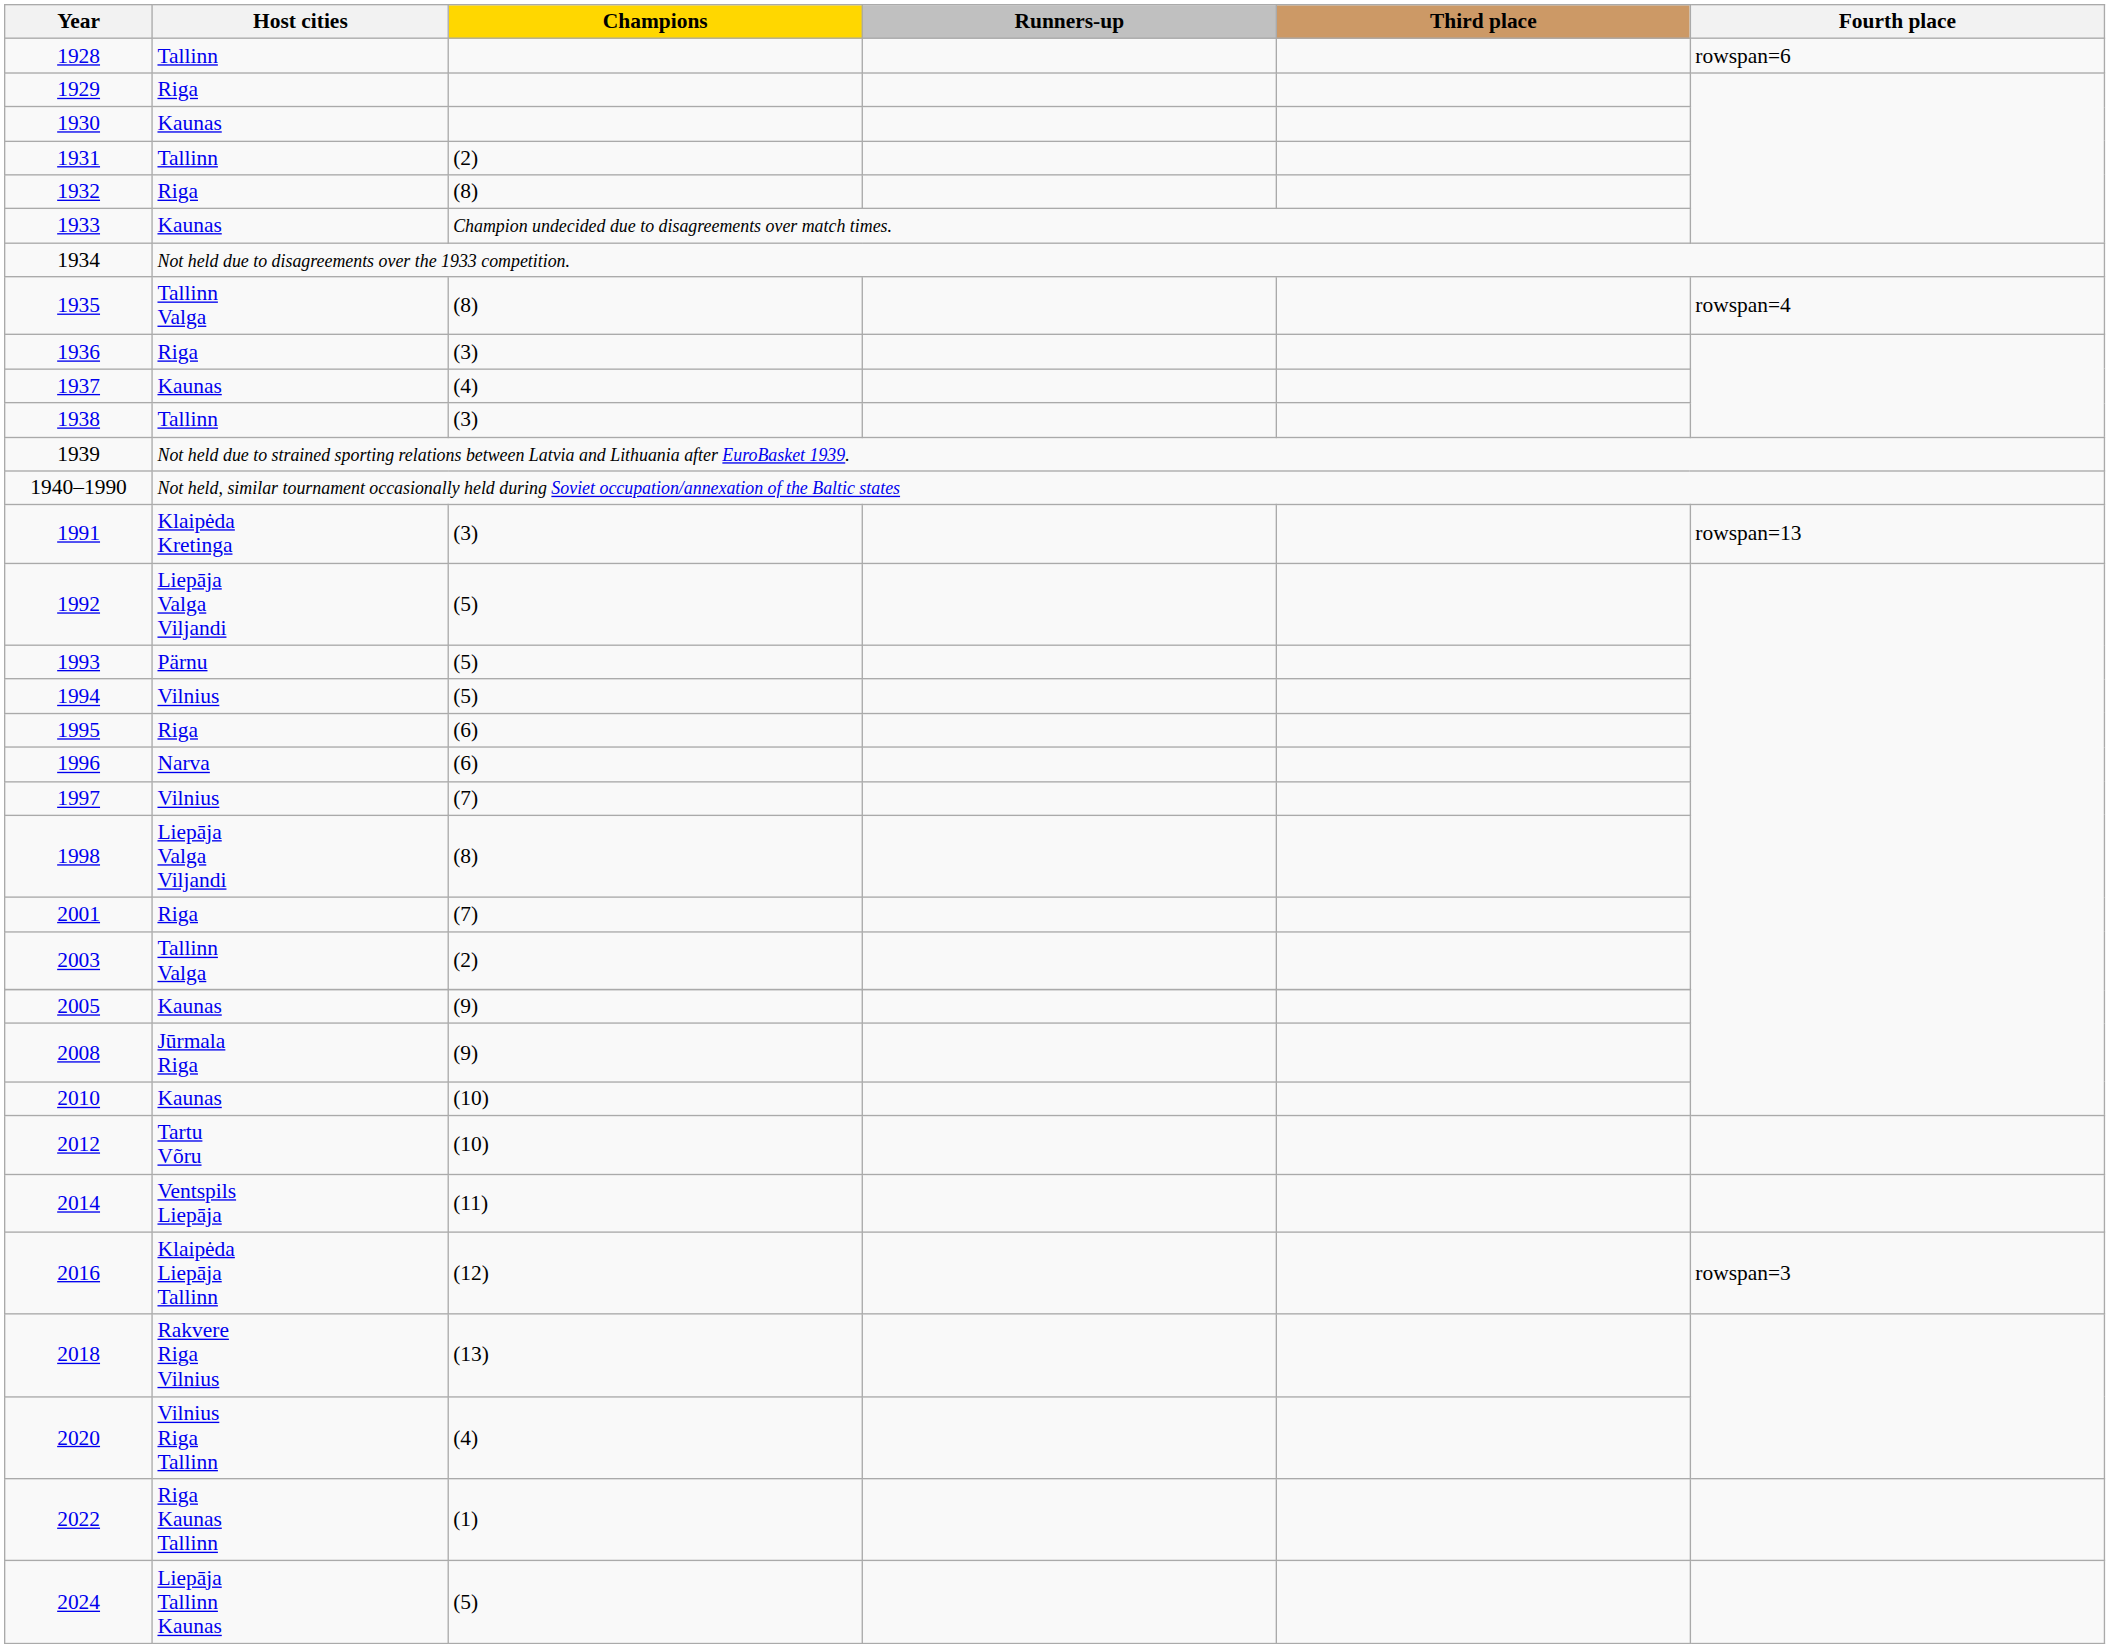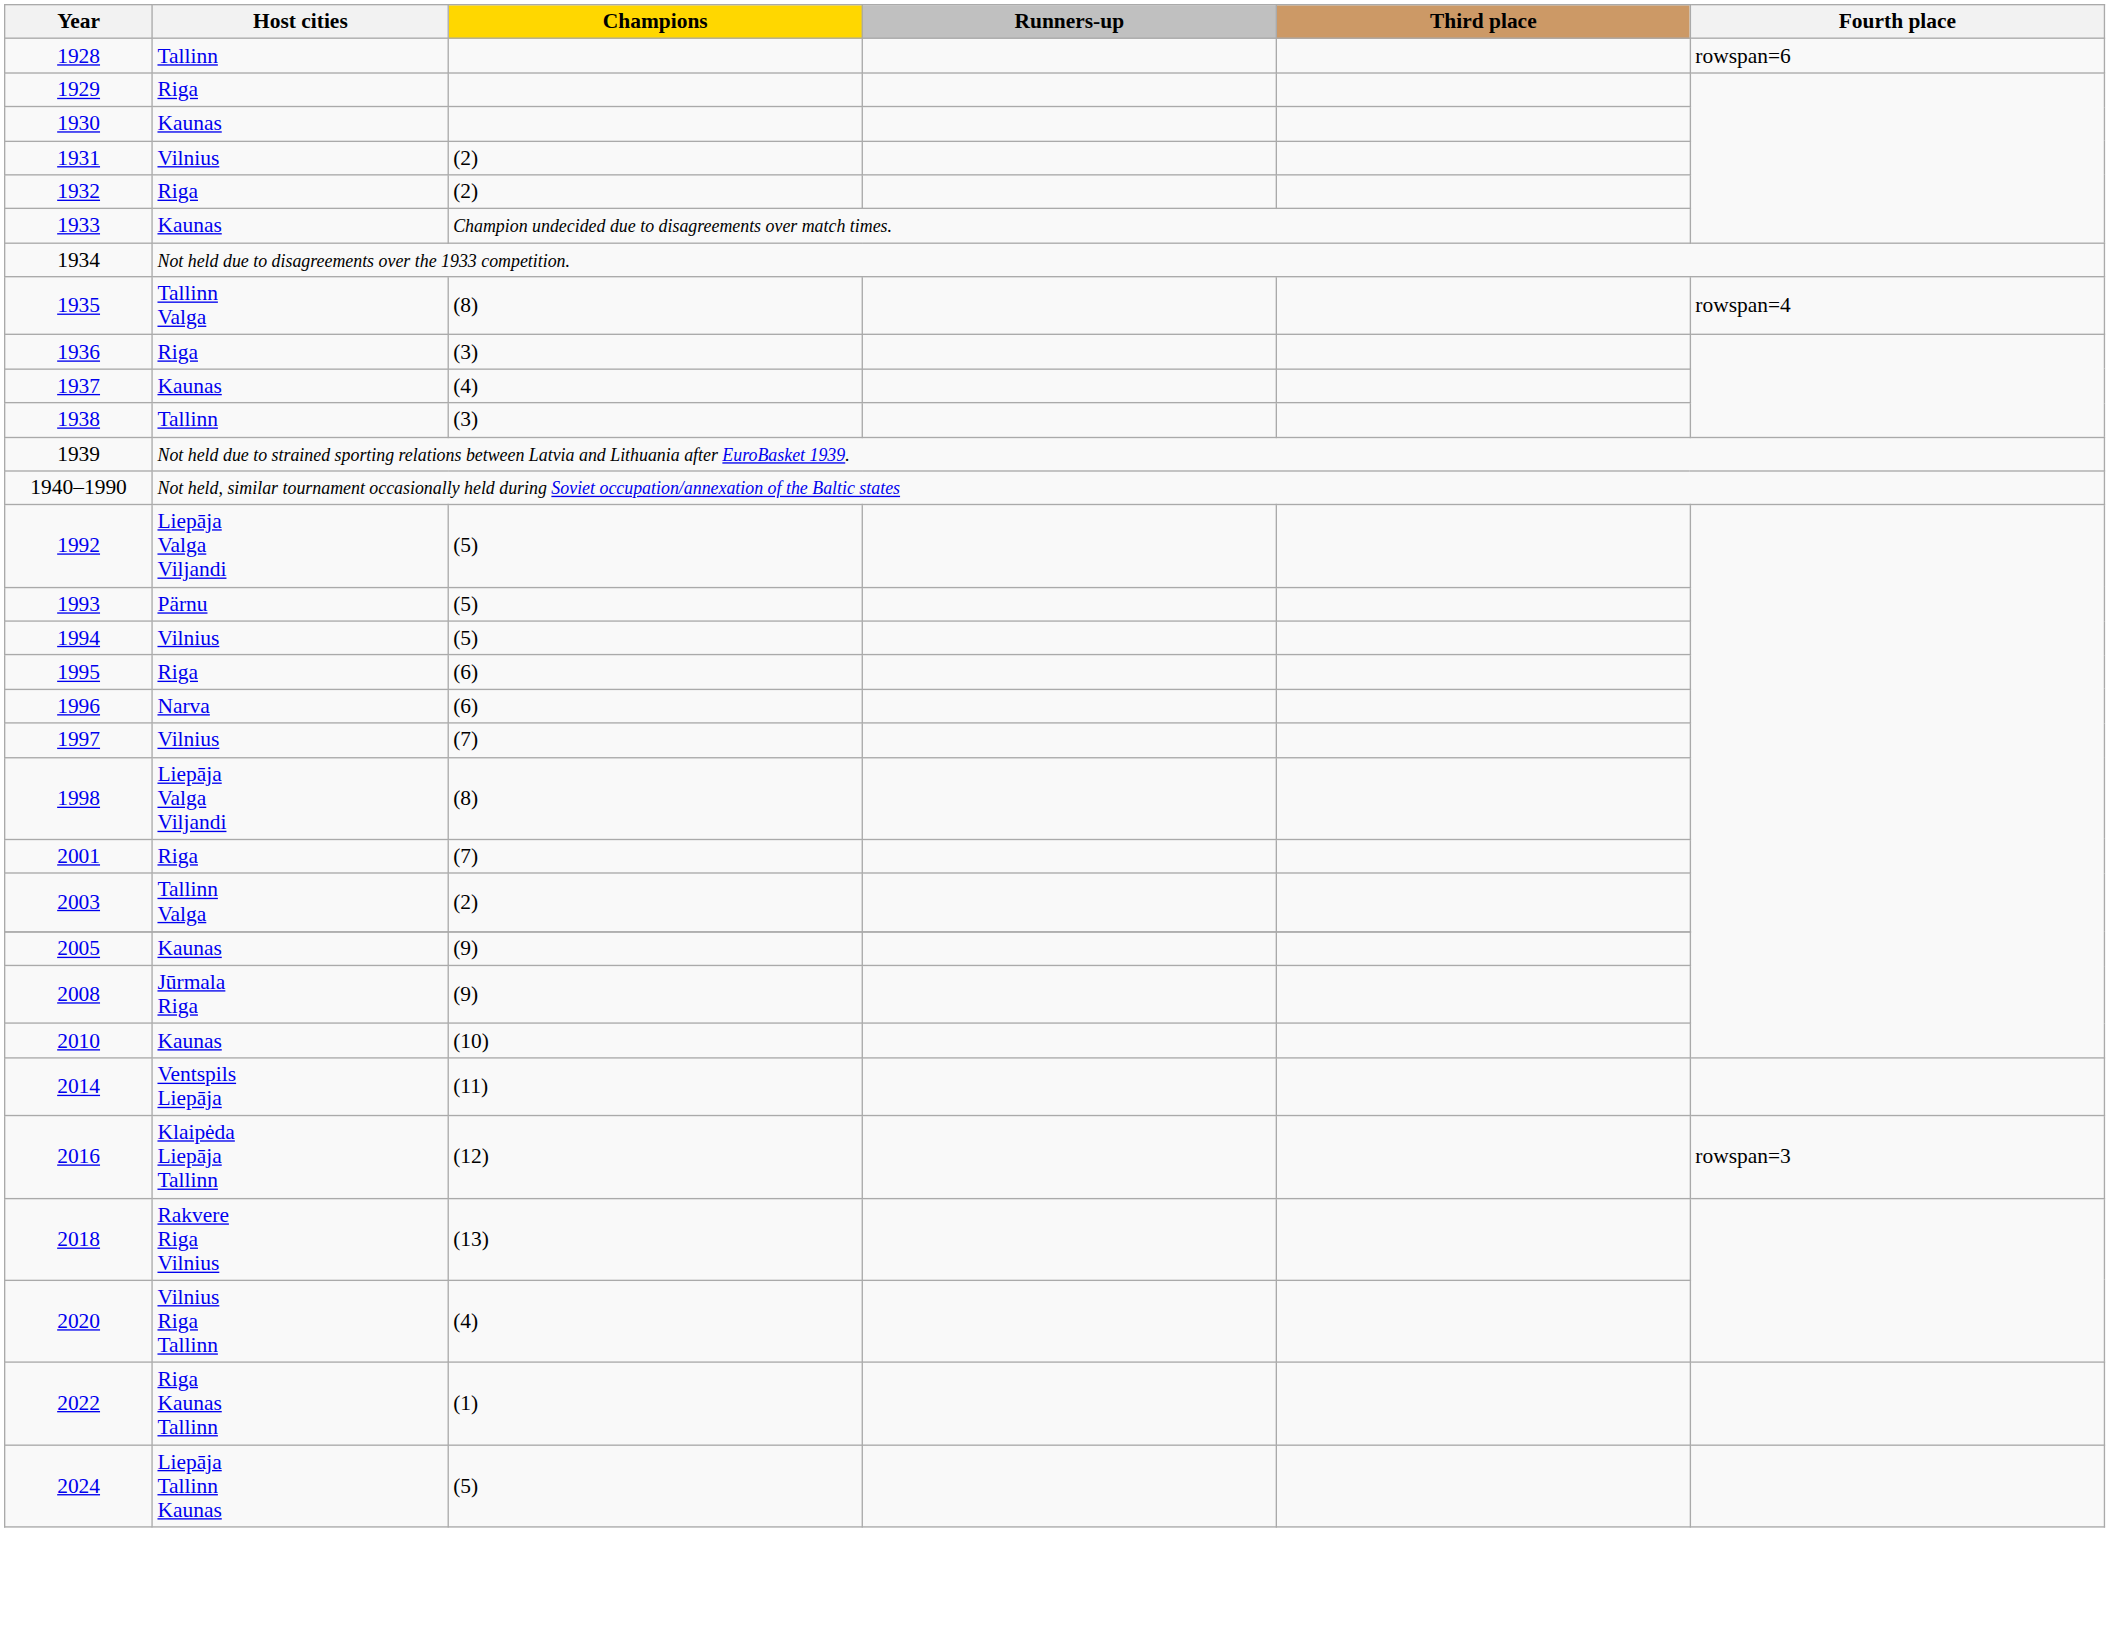1931 | Host cities: Tallinn -> Vilnius
1932 | Champions: (8) -> (2)
- row: 1991 | Klaipėda Kretinga | (3) | rowspan=13
- row: 2012 | Tartu Võru | (10)
